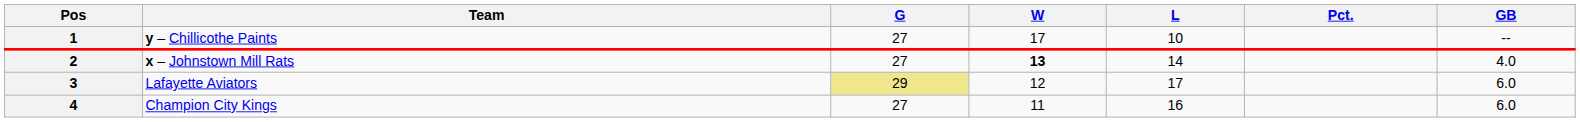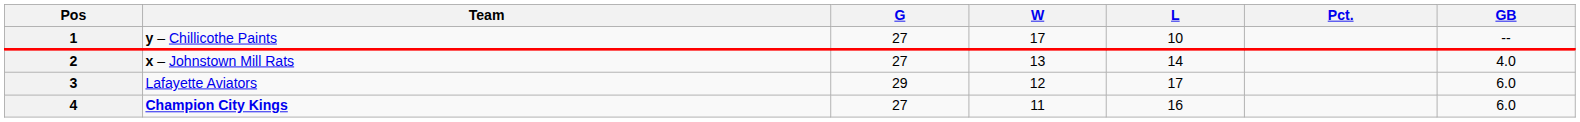2 | W: bold -> normal
3 | G: khaki background -> no background
4 | Team: normal -> bold
